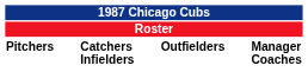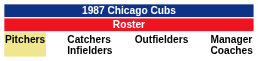Pitchers | column 1: no background -> khaki background
